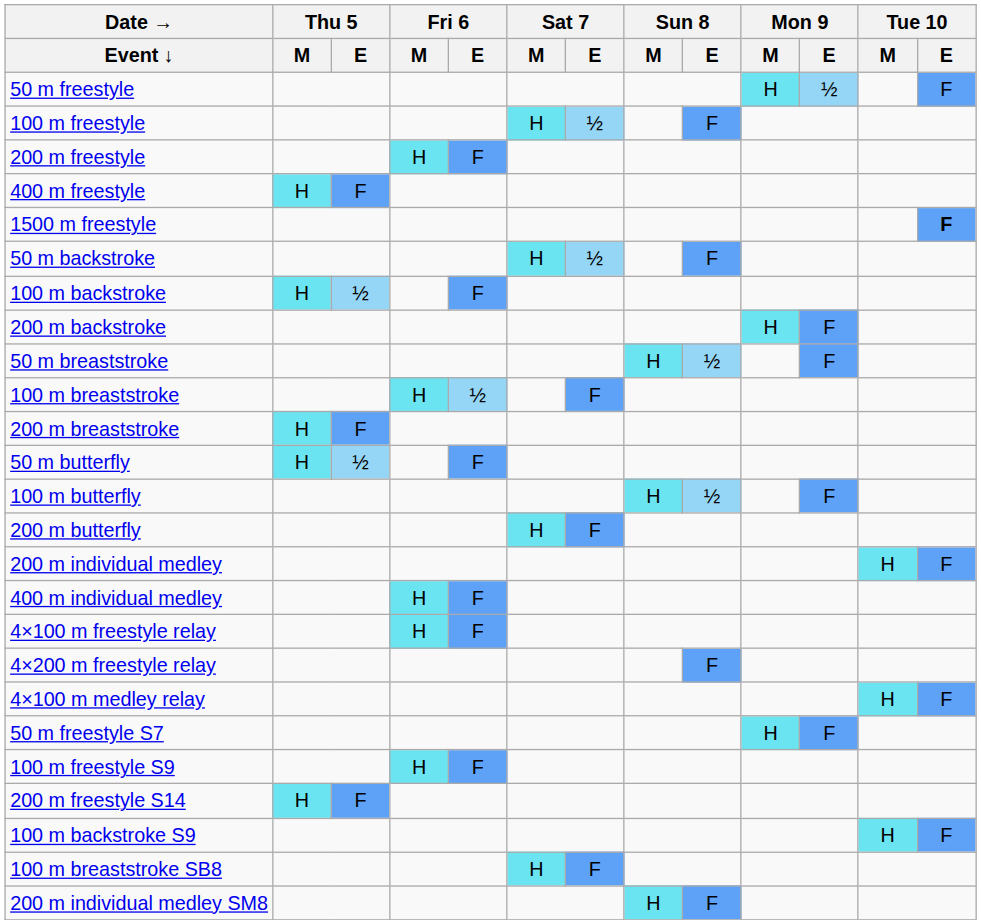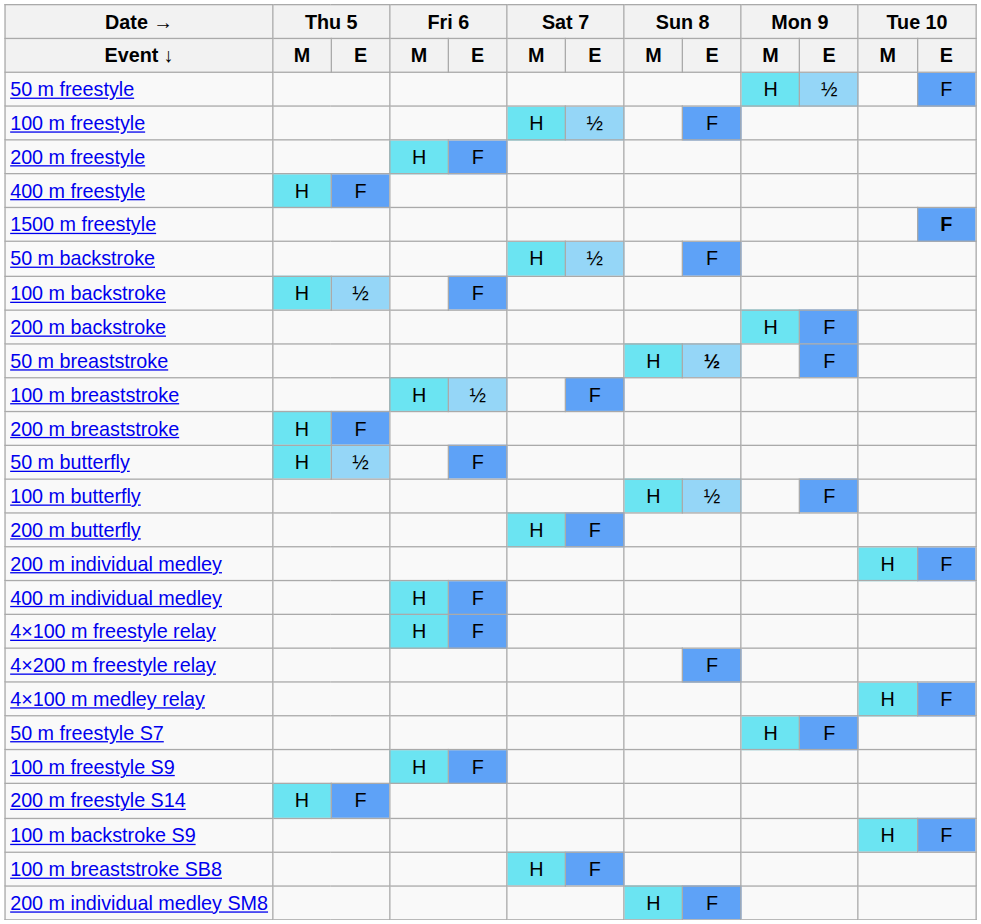50 m breaststroke | Sun 8 / E: normal -> bold
